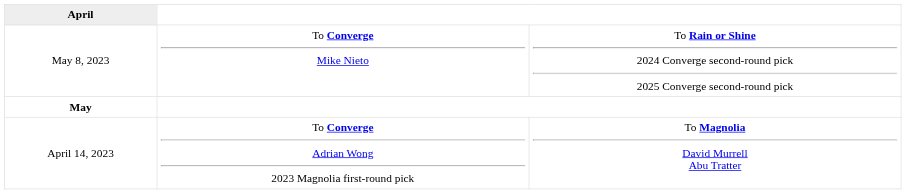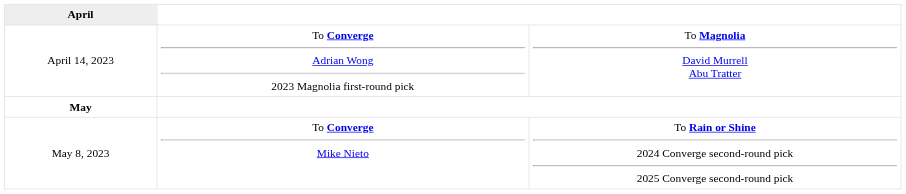rows swapped: April 14, 2023 <-> May 8, 2023
